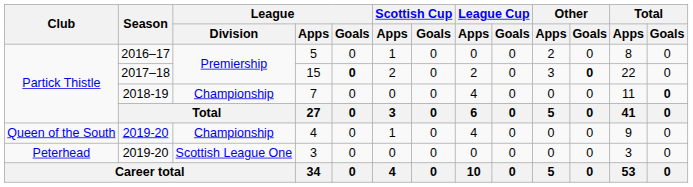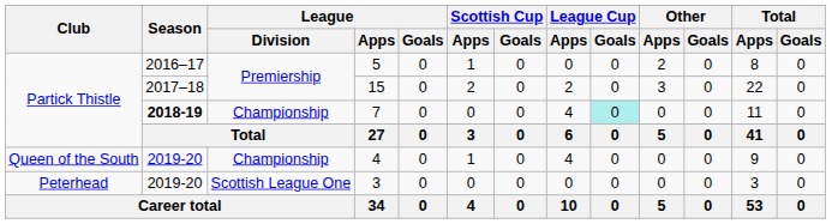15 | League / Goals: bold -> normal
15 | Other / Goals: bold -> normal
7 | Season: normal -> bold
7 | League Cup / Goals: no background -> paleturquoise background
7 | Total / Goals: bold -> normal
